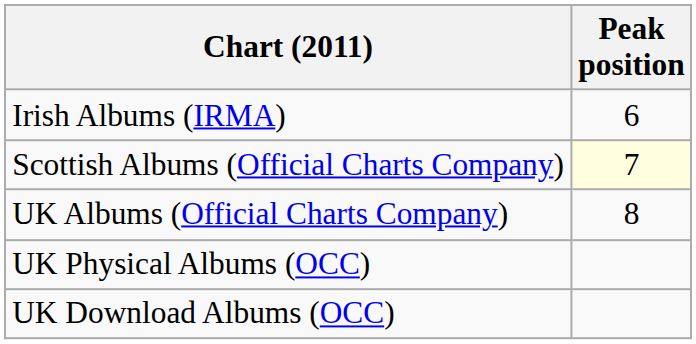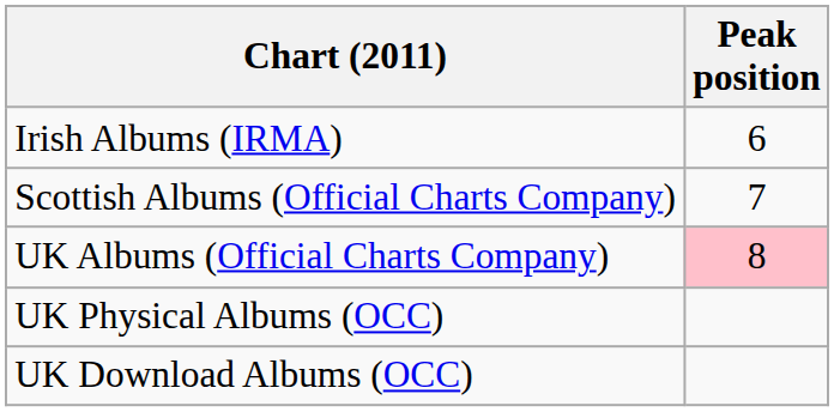Scottish Albums (Official Charts Company) | Peak position: lightyellow background -> no background
UK Albums (Official Charts Company) | Peak position: no background -> pink background
